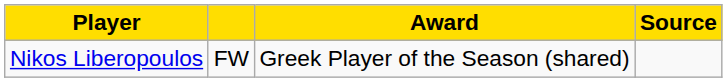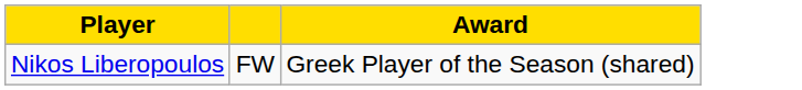- column: Source
